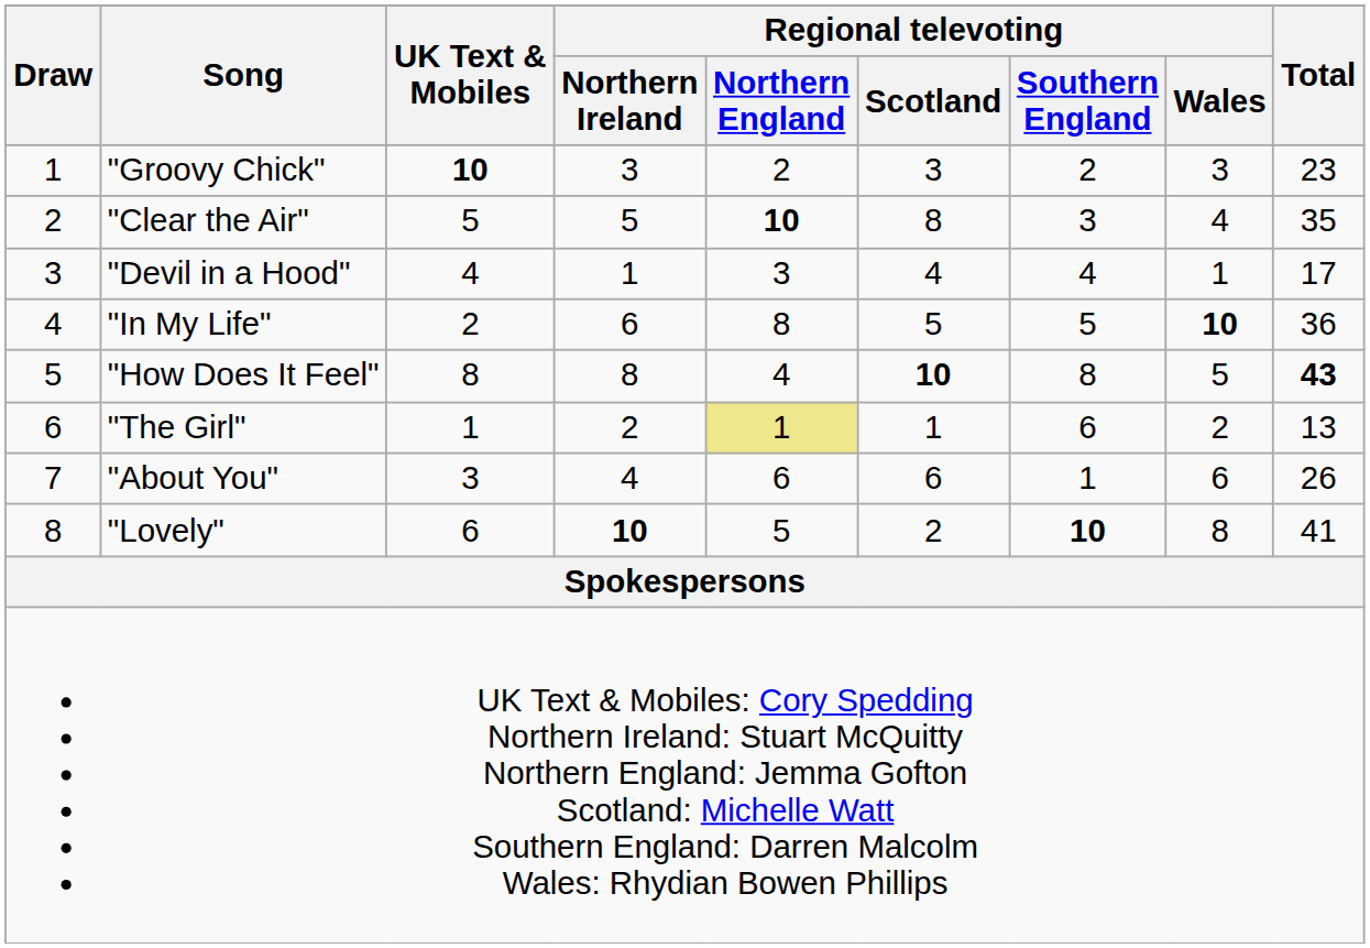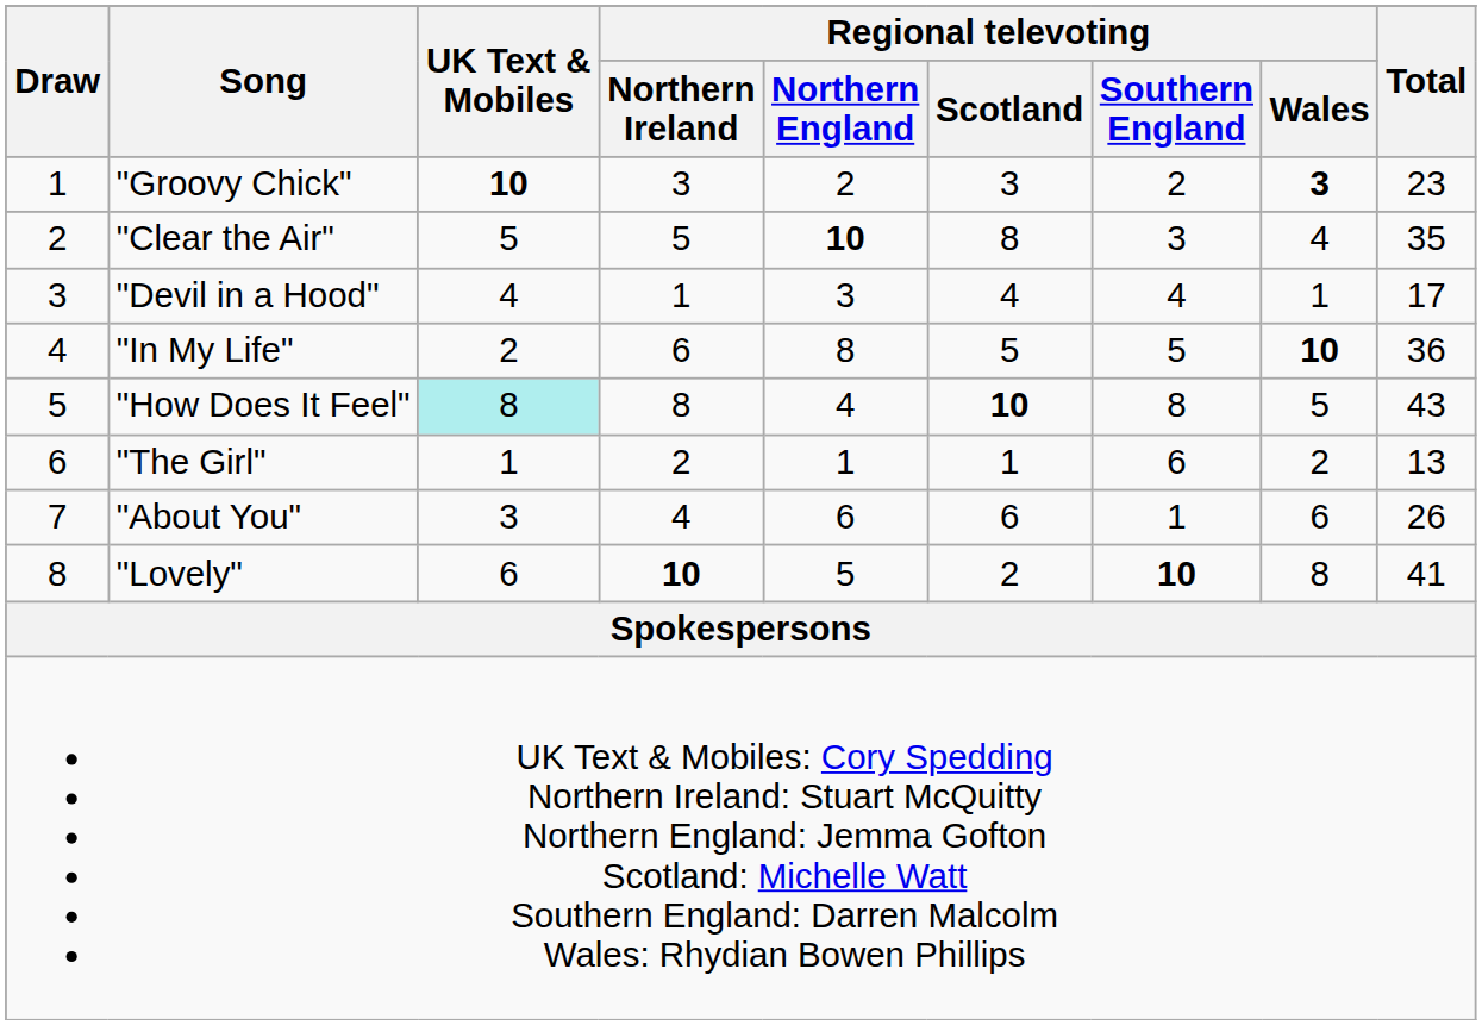"Groovy Chick" | Regional televoting / Wales: normal -> bold
"How Does It Feel" | UK Text & Mobiles: no background -> paleturquoise background
"How Does It Feel" | Total: bold -> normal
"The Girl" | Regional televoting / Northern England: khaki background -> no background
